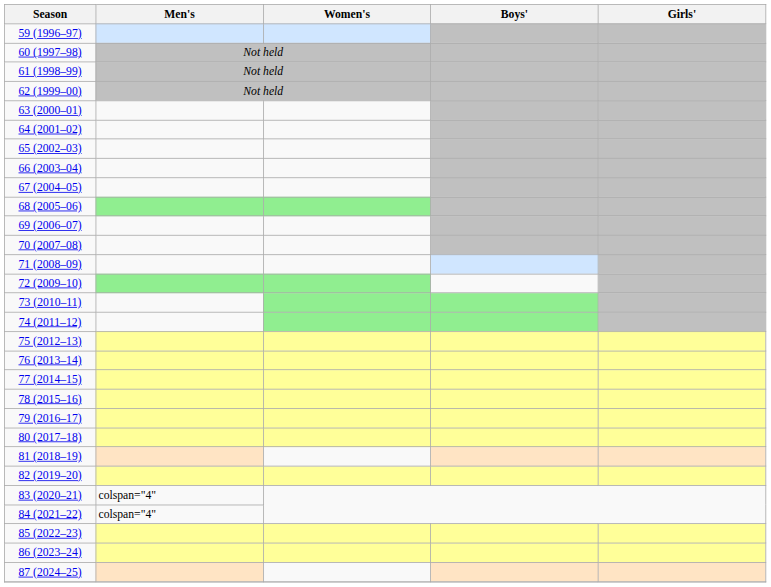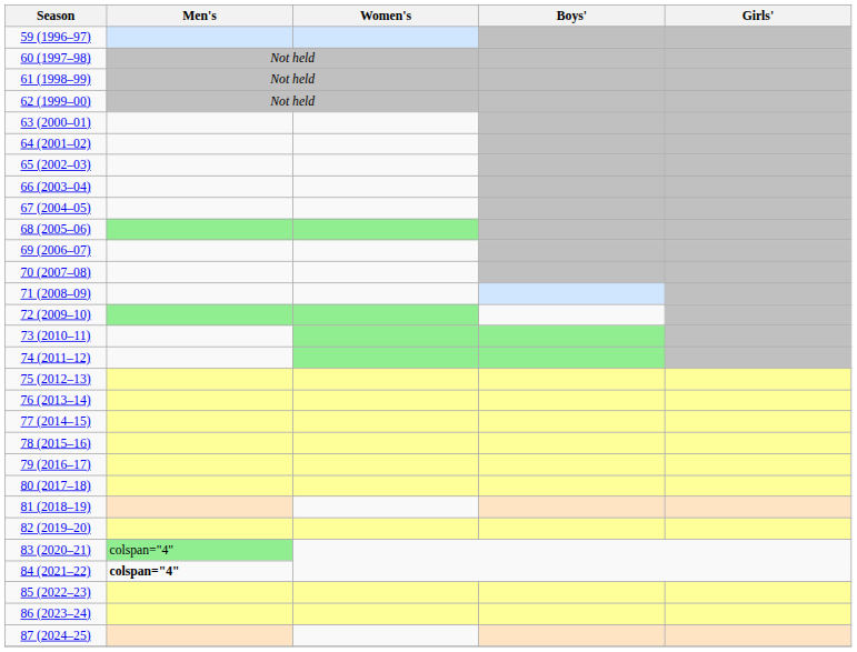83 (2020–21) | Men's: no background -> lightgreen background
84 (2021–22) | Men's: normal -> bold
